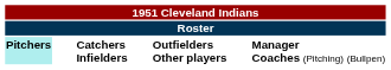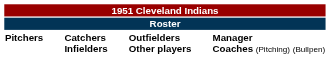Pitchers | column 1: paleturquoise background -> no background
